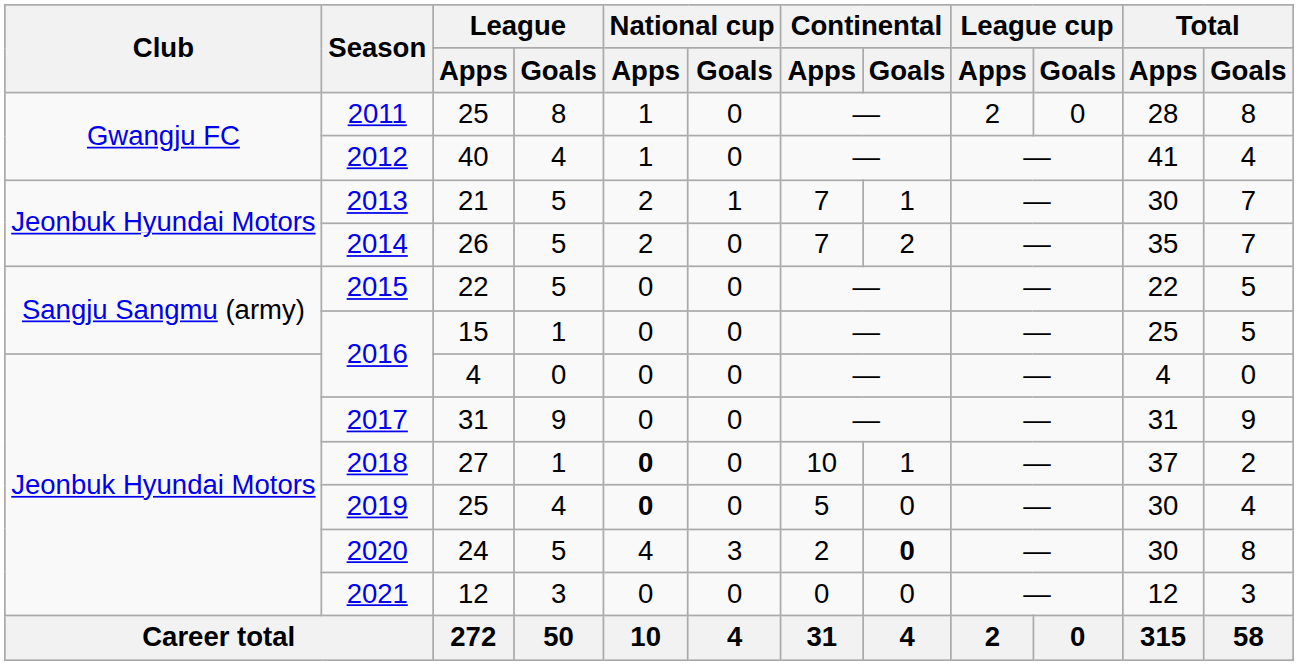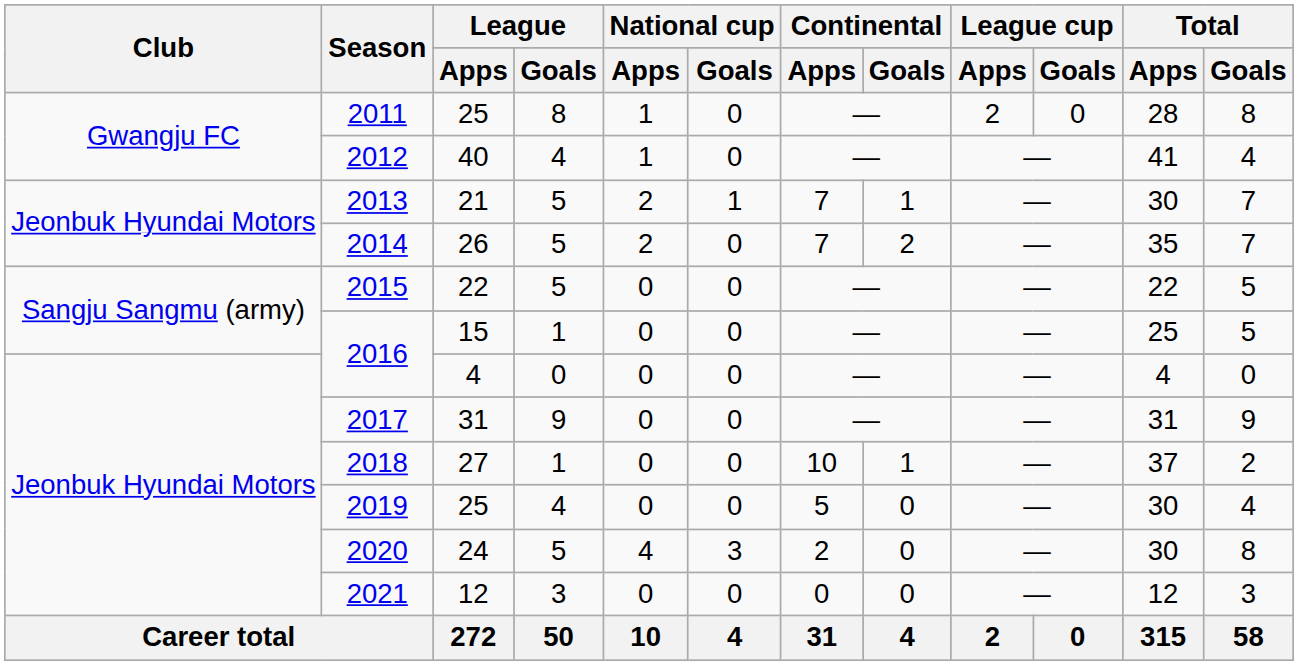2018 | National cup / Apps: bold -> normal
2019 | National cup / Apps: bold -> normal
2020 | Continental / Goals: bold -> normal
